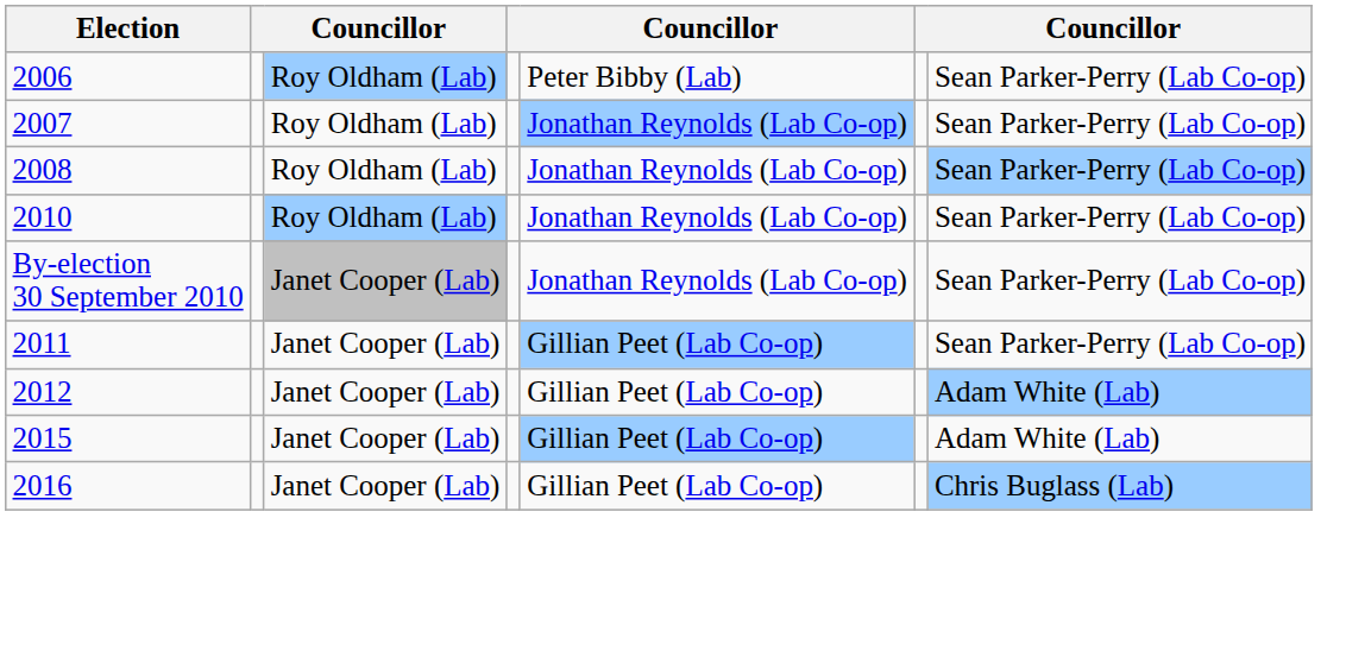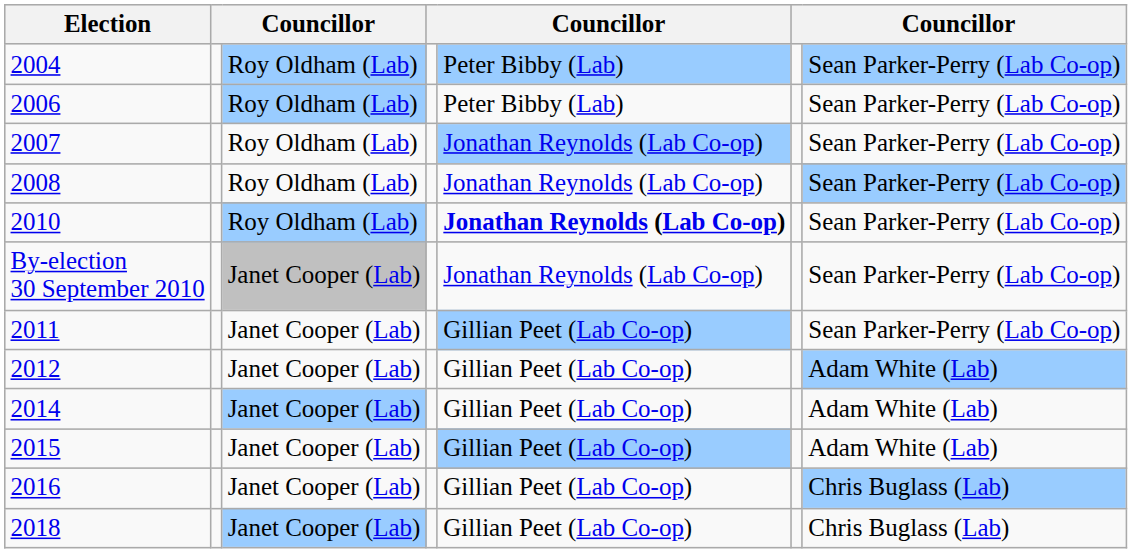+ row: 2004 | Roy Oldham (Lab) | Peter Bibby (Lab) | Sean Parker-Perry (Lab Co-op)
2010 | column 5: normal -> bold
+ row: 2014 | Janet Cooper (Lab) | Gillian Peet (Lab Co-op) | Adam White (Lab)
+ row: 2018 | Janet Cooper (Lab) | Gillian Peet (Lab Co-op) | Chris Buglass (Lab)
